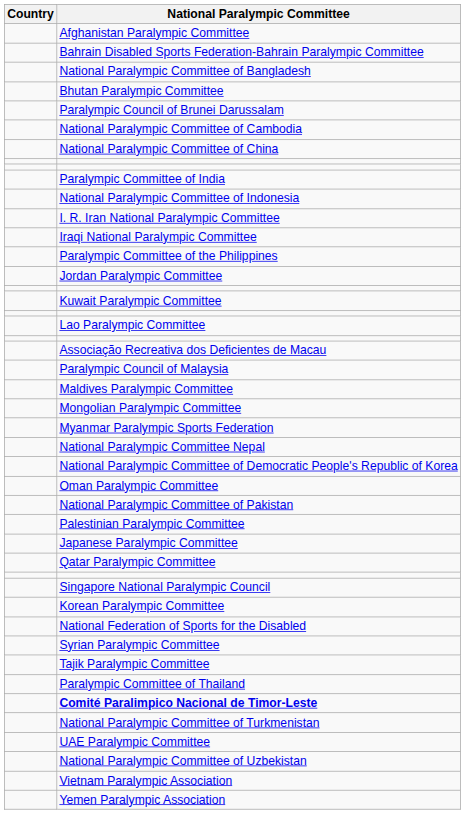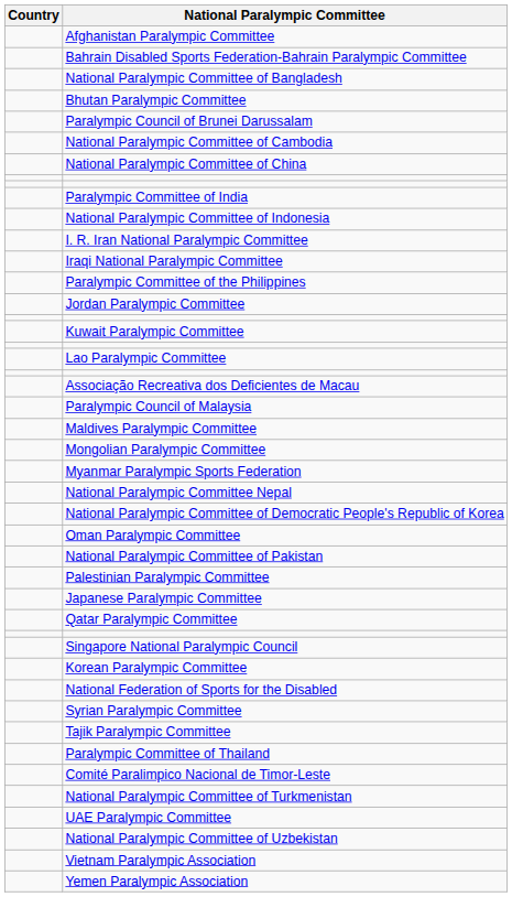row 41 | National Paralympic Committee: bold -> normal
